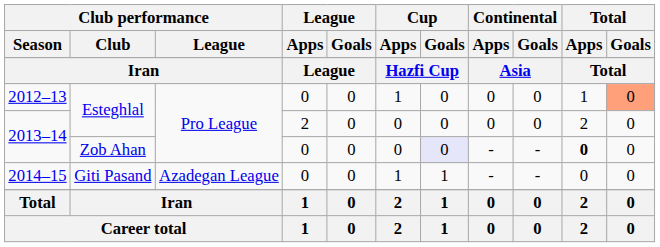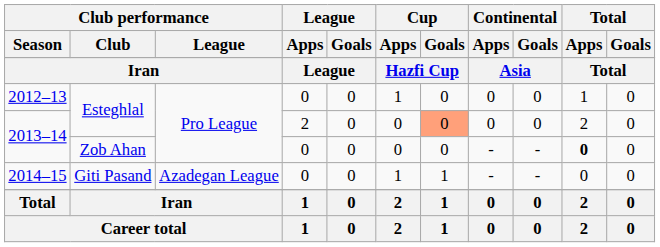2012–13 | Total / Goals: lightsalmon background -> no background
2013–14 / Esteghlal | Cup / Goals: no background -> lightsalmon background
2013–14 / Zob Ahan | Cup / Goals: lavender background -> no background
